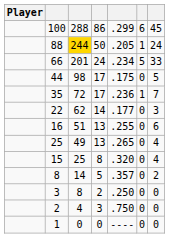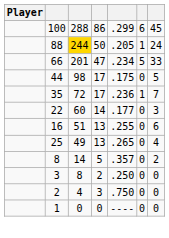66 | column 4: 24 -> 47
22 | column 3: 62 -> 60
- row: 15 | 25 | 8 | .320 | 0 | 4
